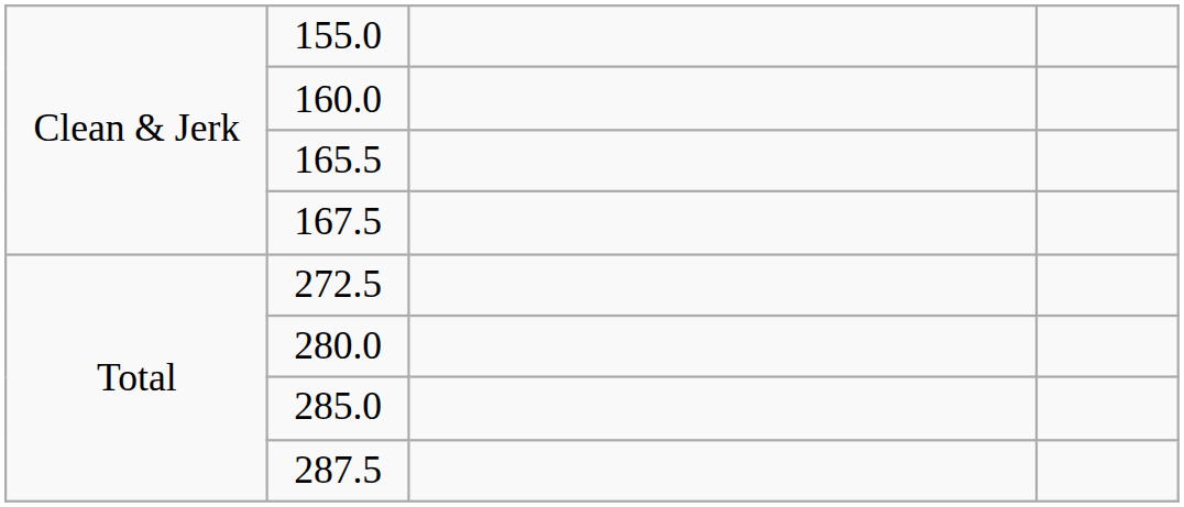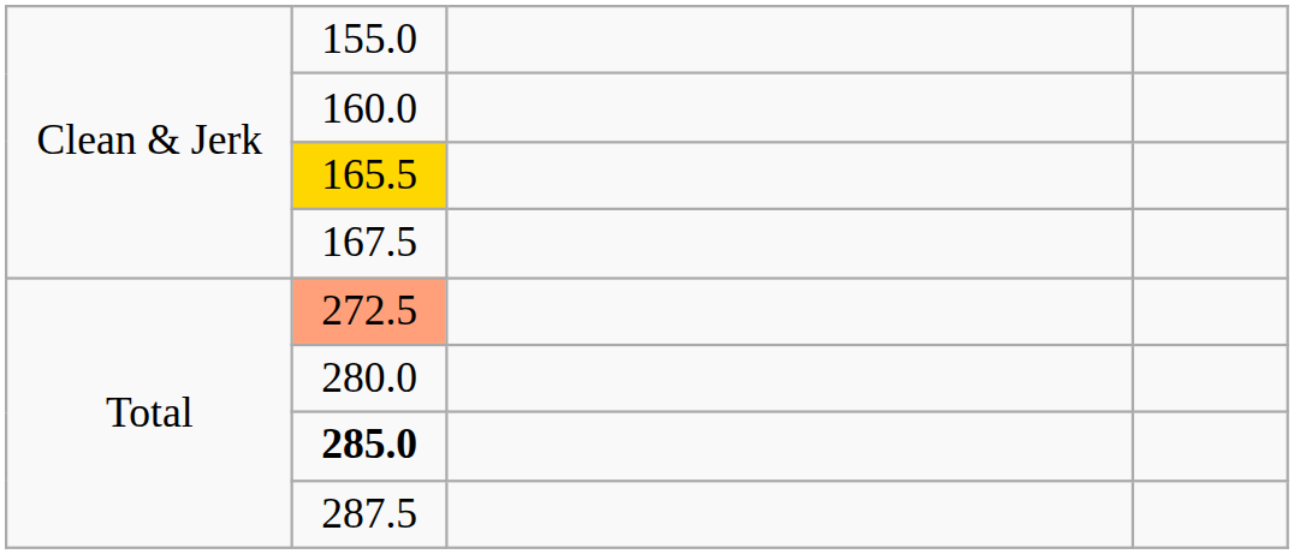165.5 | column 2: no background -> gold background
272.5 | column 2: no background -> lightsalmon background
285.0 | column 2: normal -> bold
